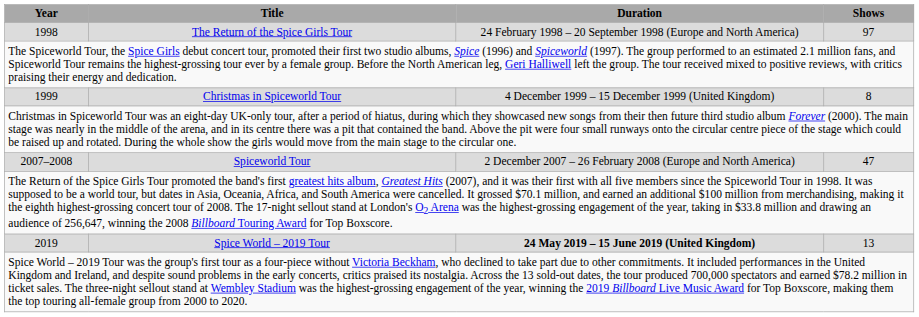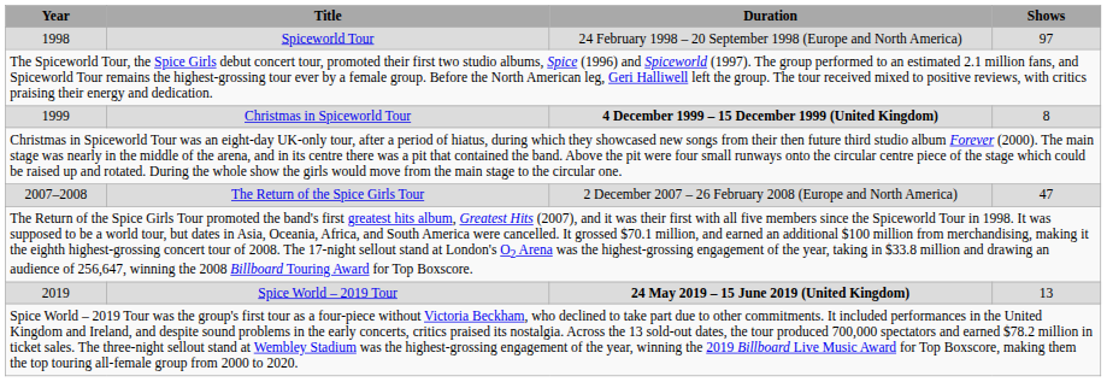1998 | Title: The Return of the Spice Girls Tour -> Spiceworld Tour
1999 | Duration: normal -> bold
2007–2008 | Title: Spiceworld Tour -> The Return of the Spice Girls Tour
